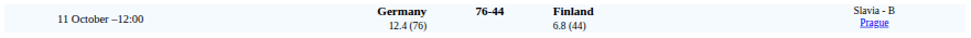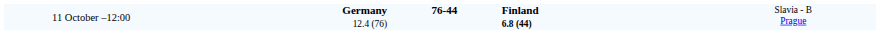12.4 (76) | column 4: normal -> bold
